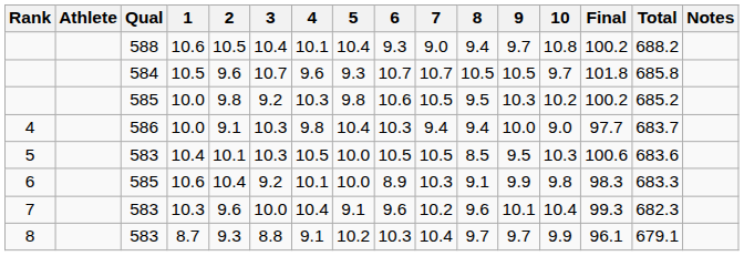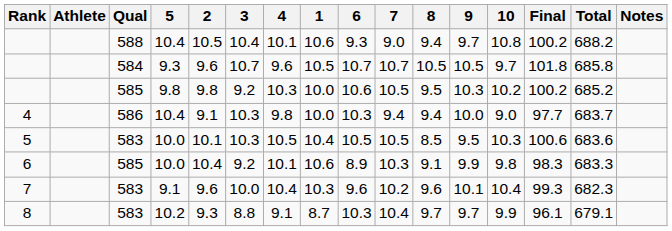columns swapped: 1 <-> 5
